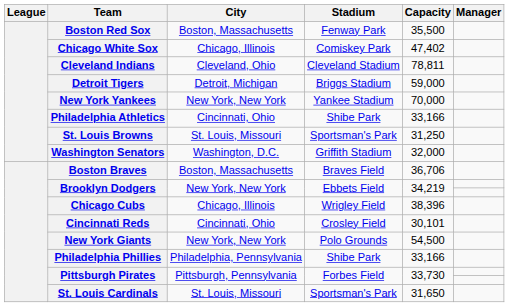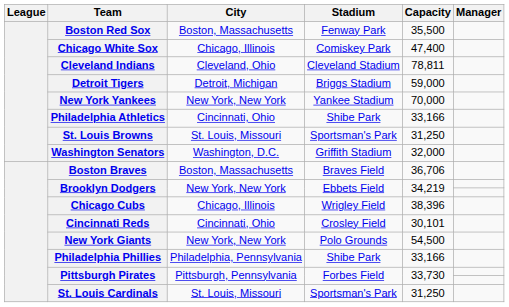Chicago White Sox | Capacity: 47,402 -> 47,400
St. Louis Cardinals | Capacity: 31,650 -> 31,250
